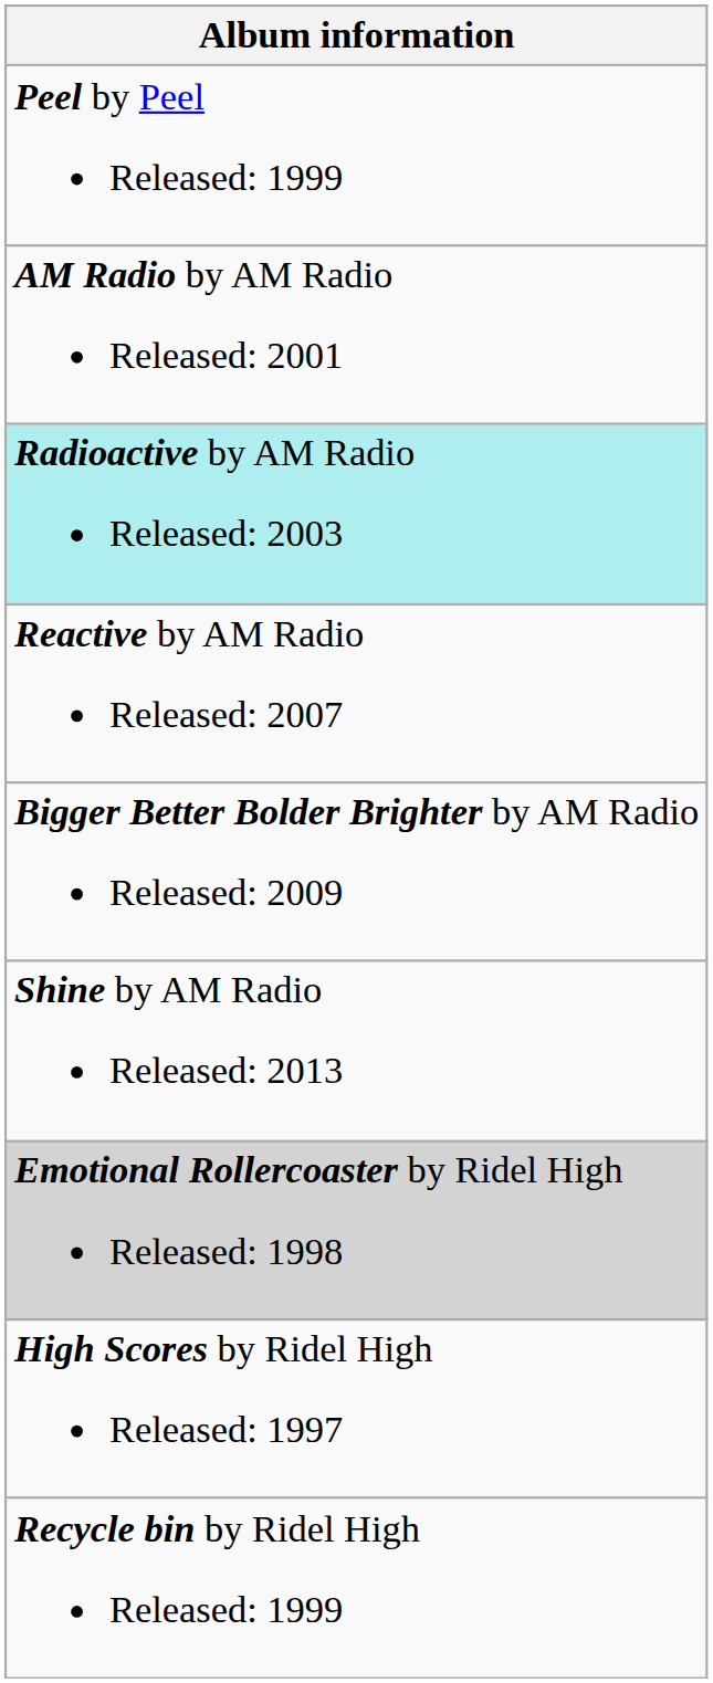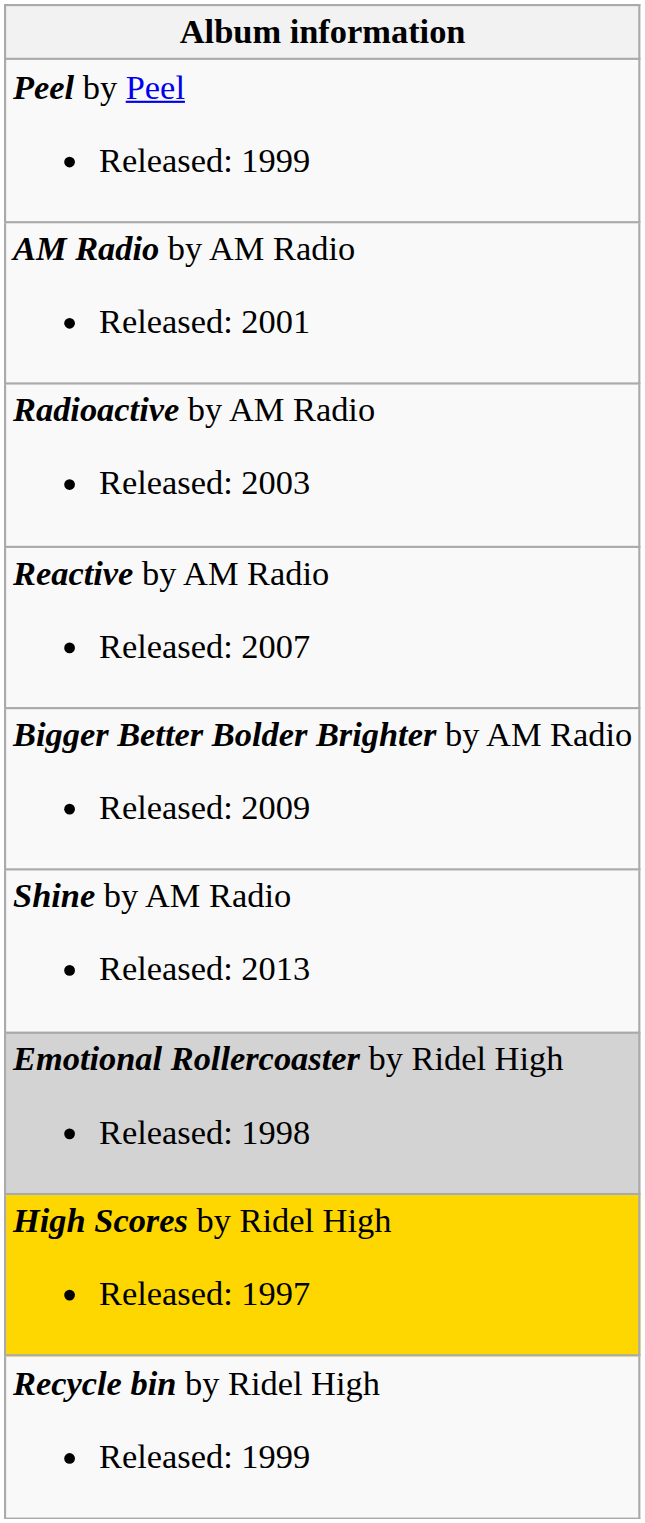row 4 | column 1: paleturquoise background -> no background
row 9 | column 1: no background -> gold background
